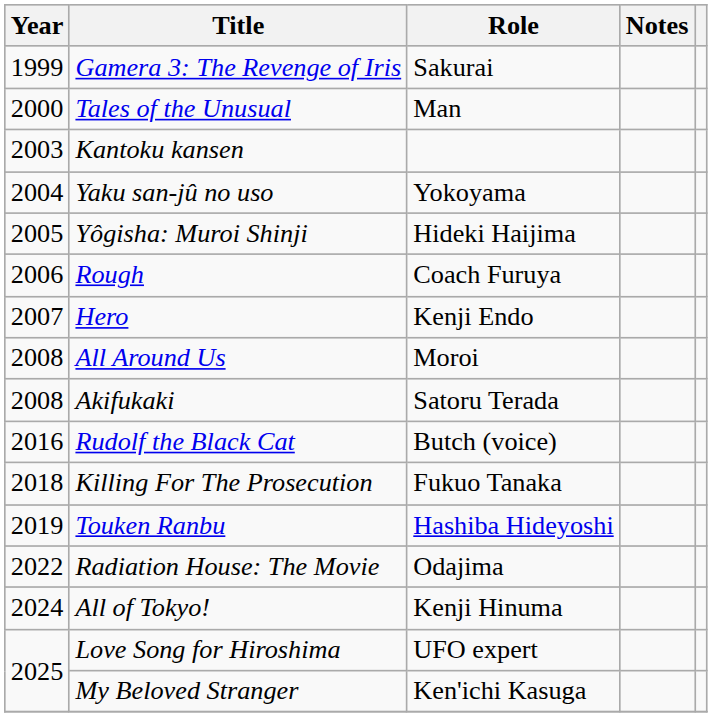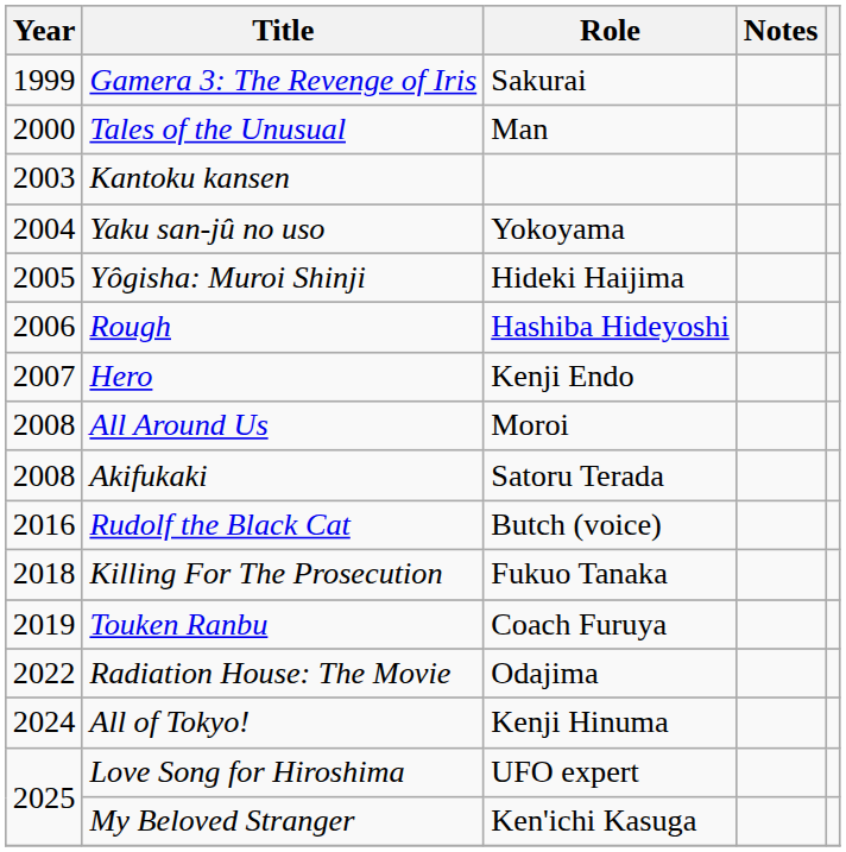Rough | Role: Coach Furuya -> Hashiba Hideyoshi
Touken Ranbu | Role: Hashiba Hideyoshi -> Coach Furuya
